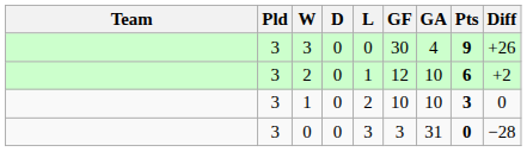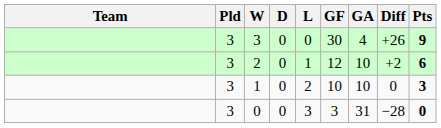columns swapped: Diff <-> Pts
